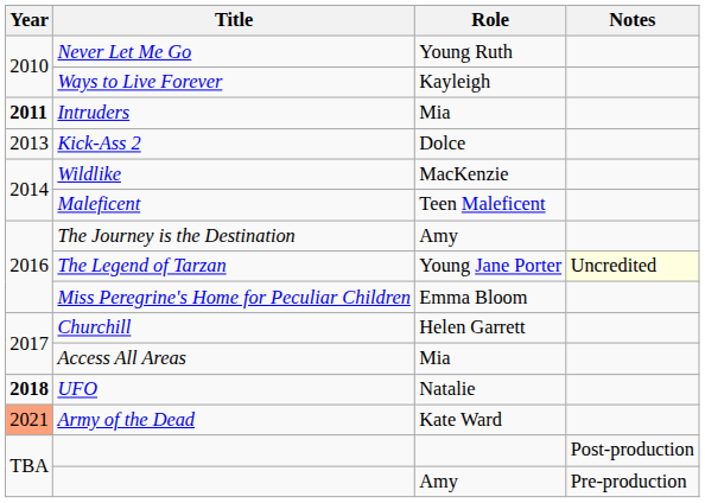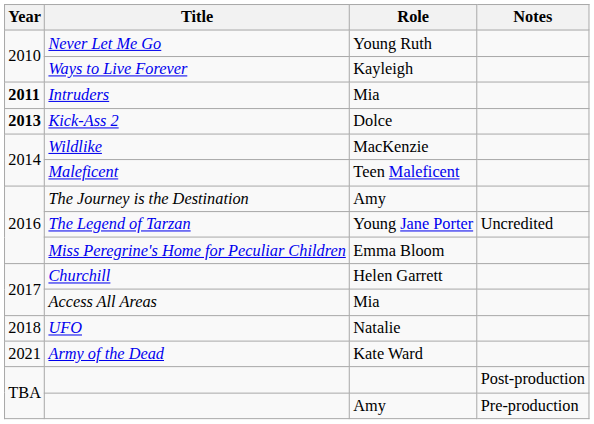Kick-Ass 2 | Year: normal -> bold
The Legend of Tarzan | Notes: lightyellow background -> no background
UFO | Year: bold -> normal
Army of the Dead | Year: lightsalmon background -> no background
